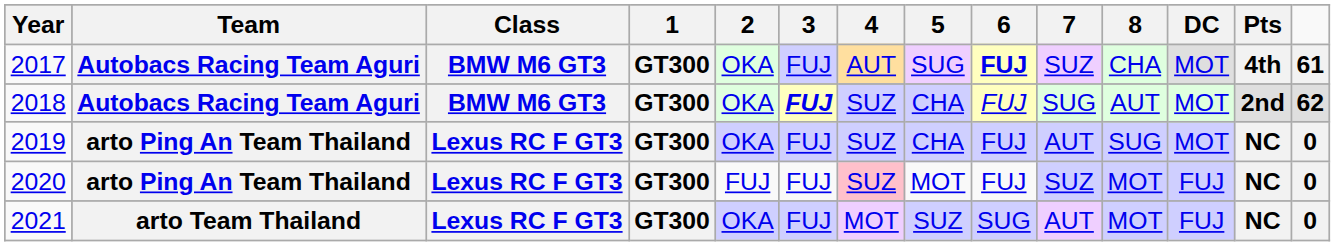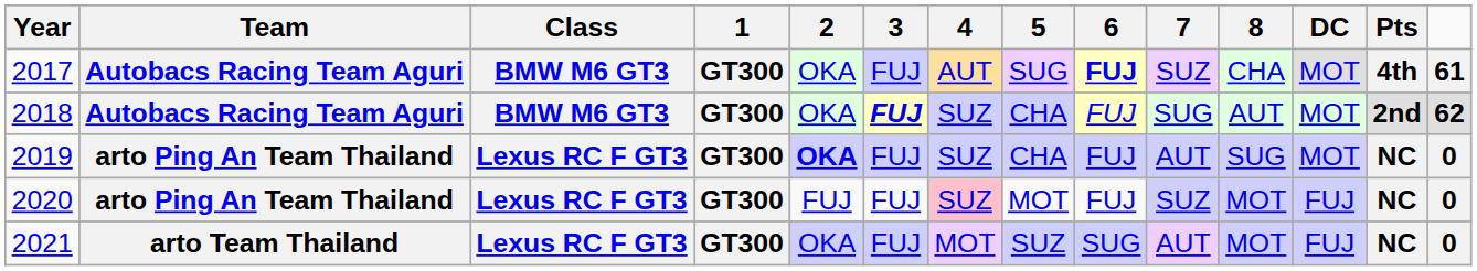2019 | 2: normal -> bold
